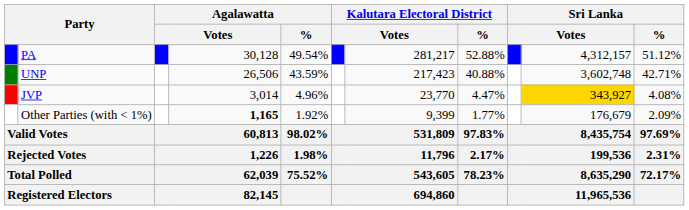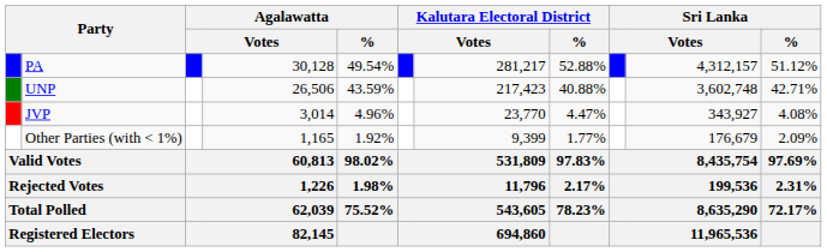JVP | column 10: gold background -> no background
Other Parties (with < 1%) | column 4: bold -> normal
